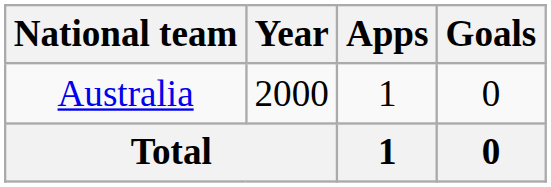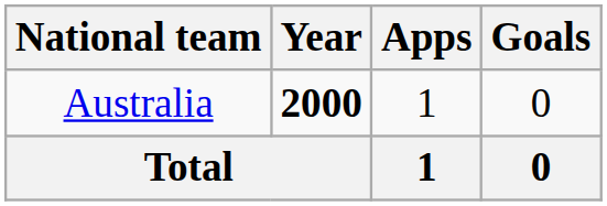Australia | Year: normal -> bold
